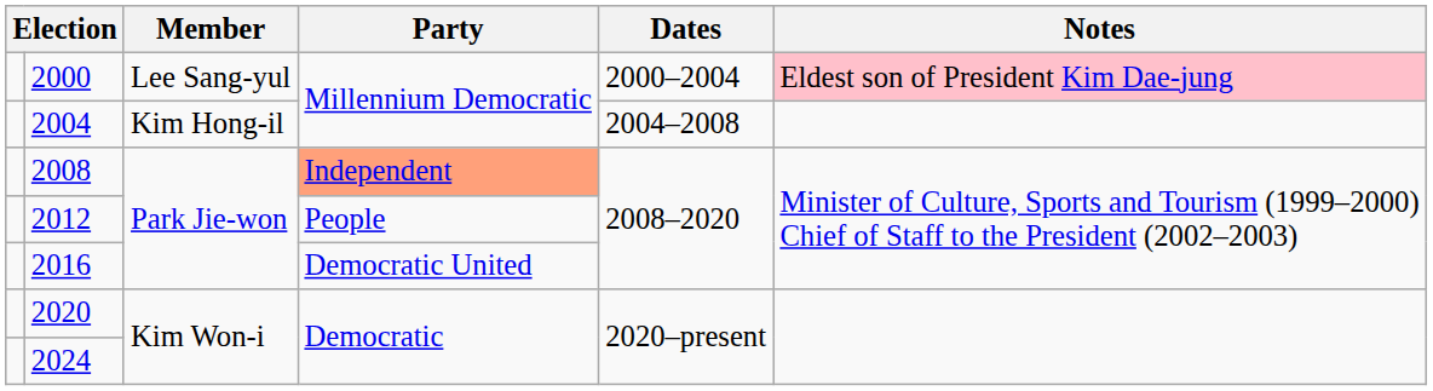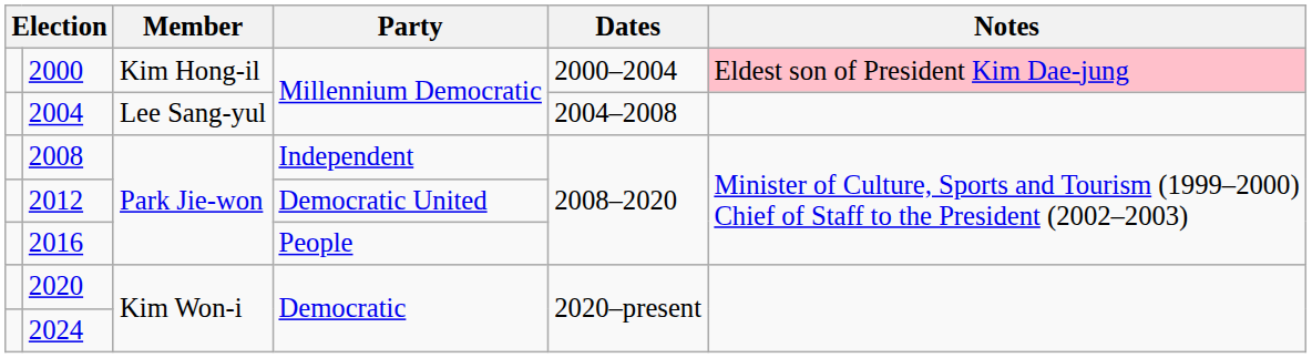2000 | Member: Lee Sang-yul -> Kim Hong-il
2004 | Member: Kim Hong-il -> Lee Sang-yul
2008 | Party: lightsalmon background -> no background
2012 | Party: People -> Democratic United
2016 | Party: Democratic United -> People
